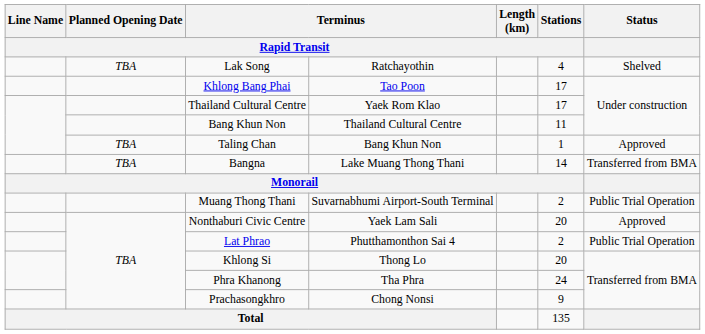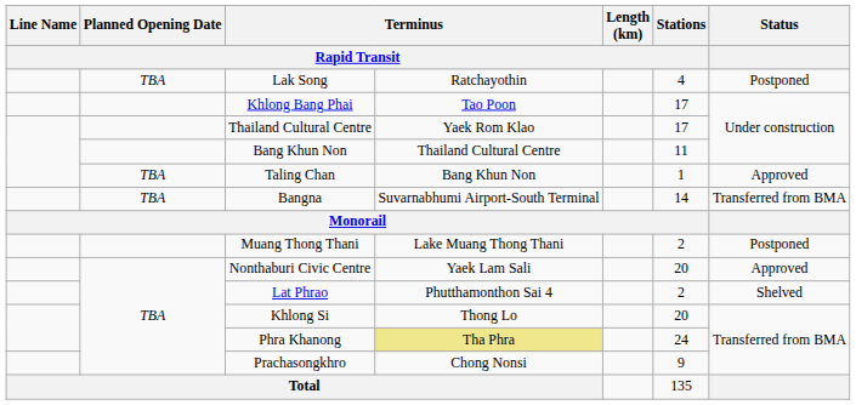Lak Song | Status: Shelved -> Postponed
Bangna | column 4: Lake Muang Thong Thani -> Suvarnabhumi Airport-South Terminal
Muang Thong Thani | column 4: Suvarnabhumi Airport-South Terminal -> Lake Muang Thong Thani
Muang Thong Thani | Status: Public Trial Operation -> Postponed
Lat Phrao | Status: Public Trial Operation -> Shelved
Phra Khanong | column 4: no background -> khaki background
